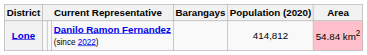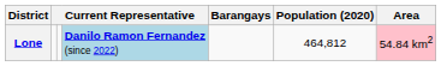Lone | column 4: no background -> lightblue background
Lone | Population (2020): 414,812 -> 464,812
